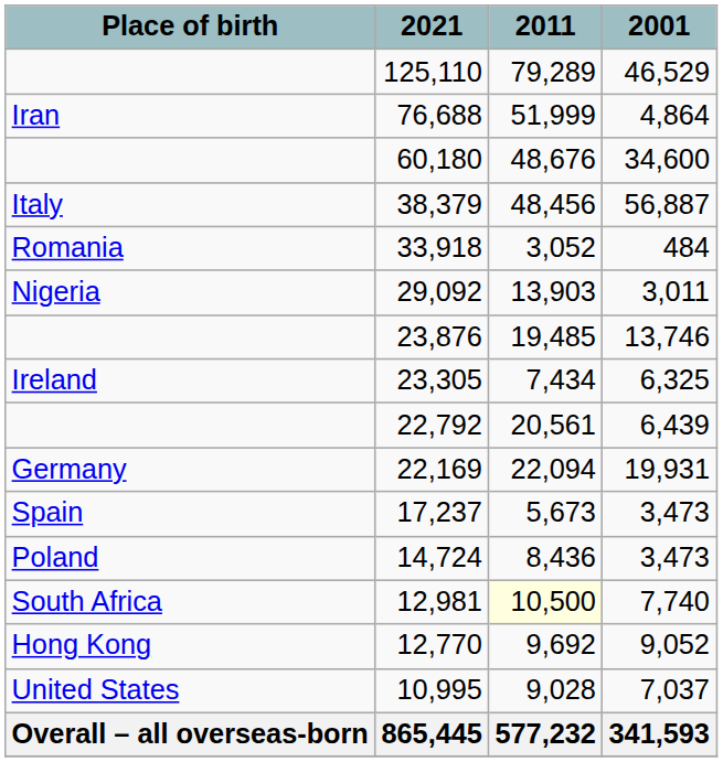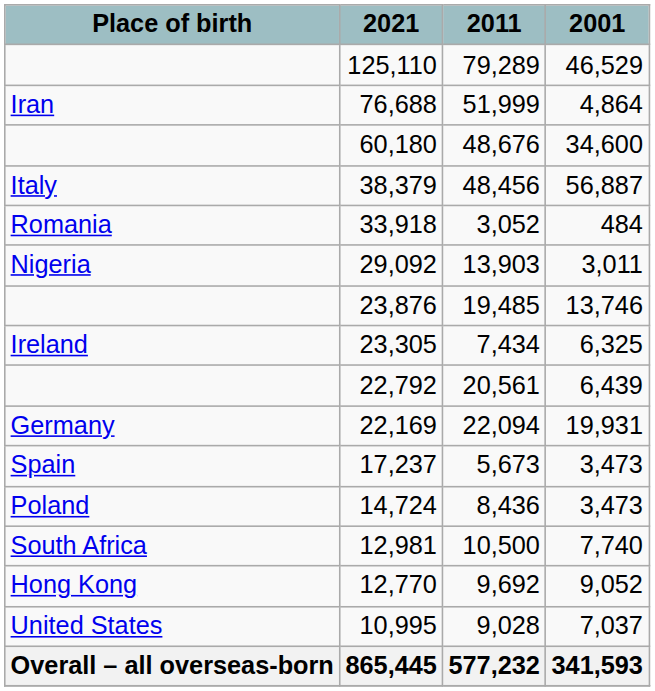12,981 | 2011: lightyellow background -> no background
